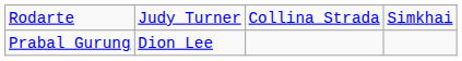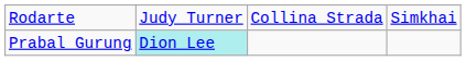Prabal Gurung | column 2: no background -> paleturquoise background
